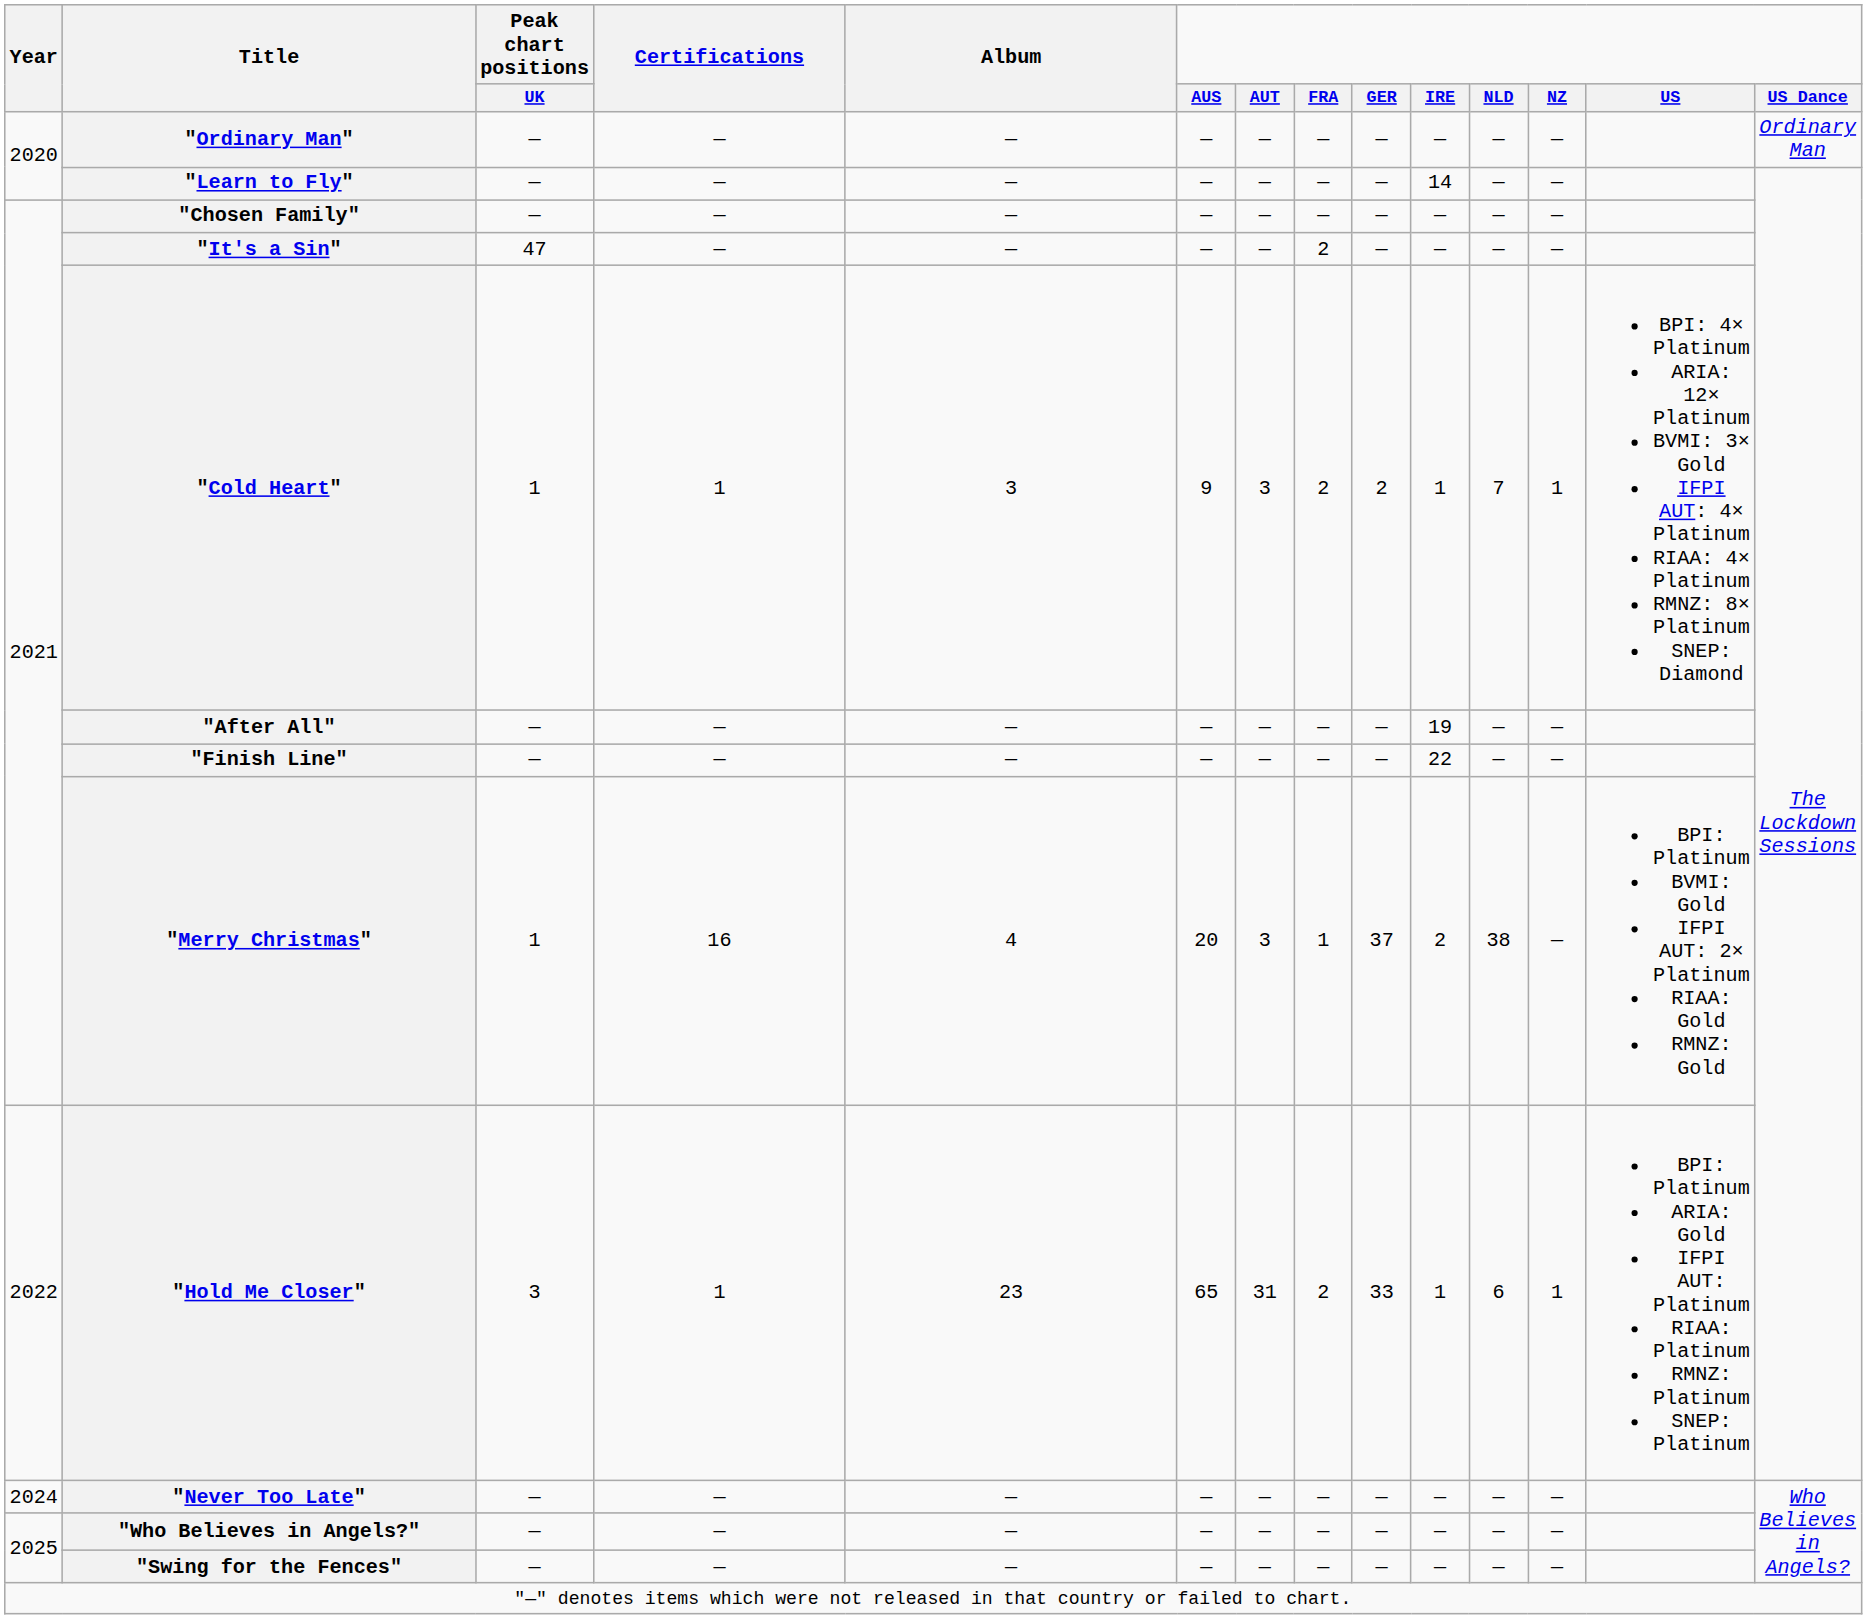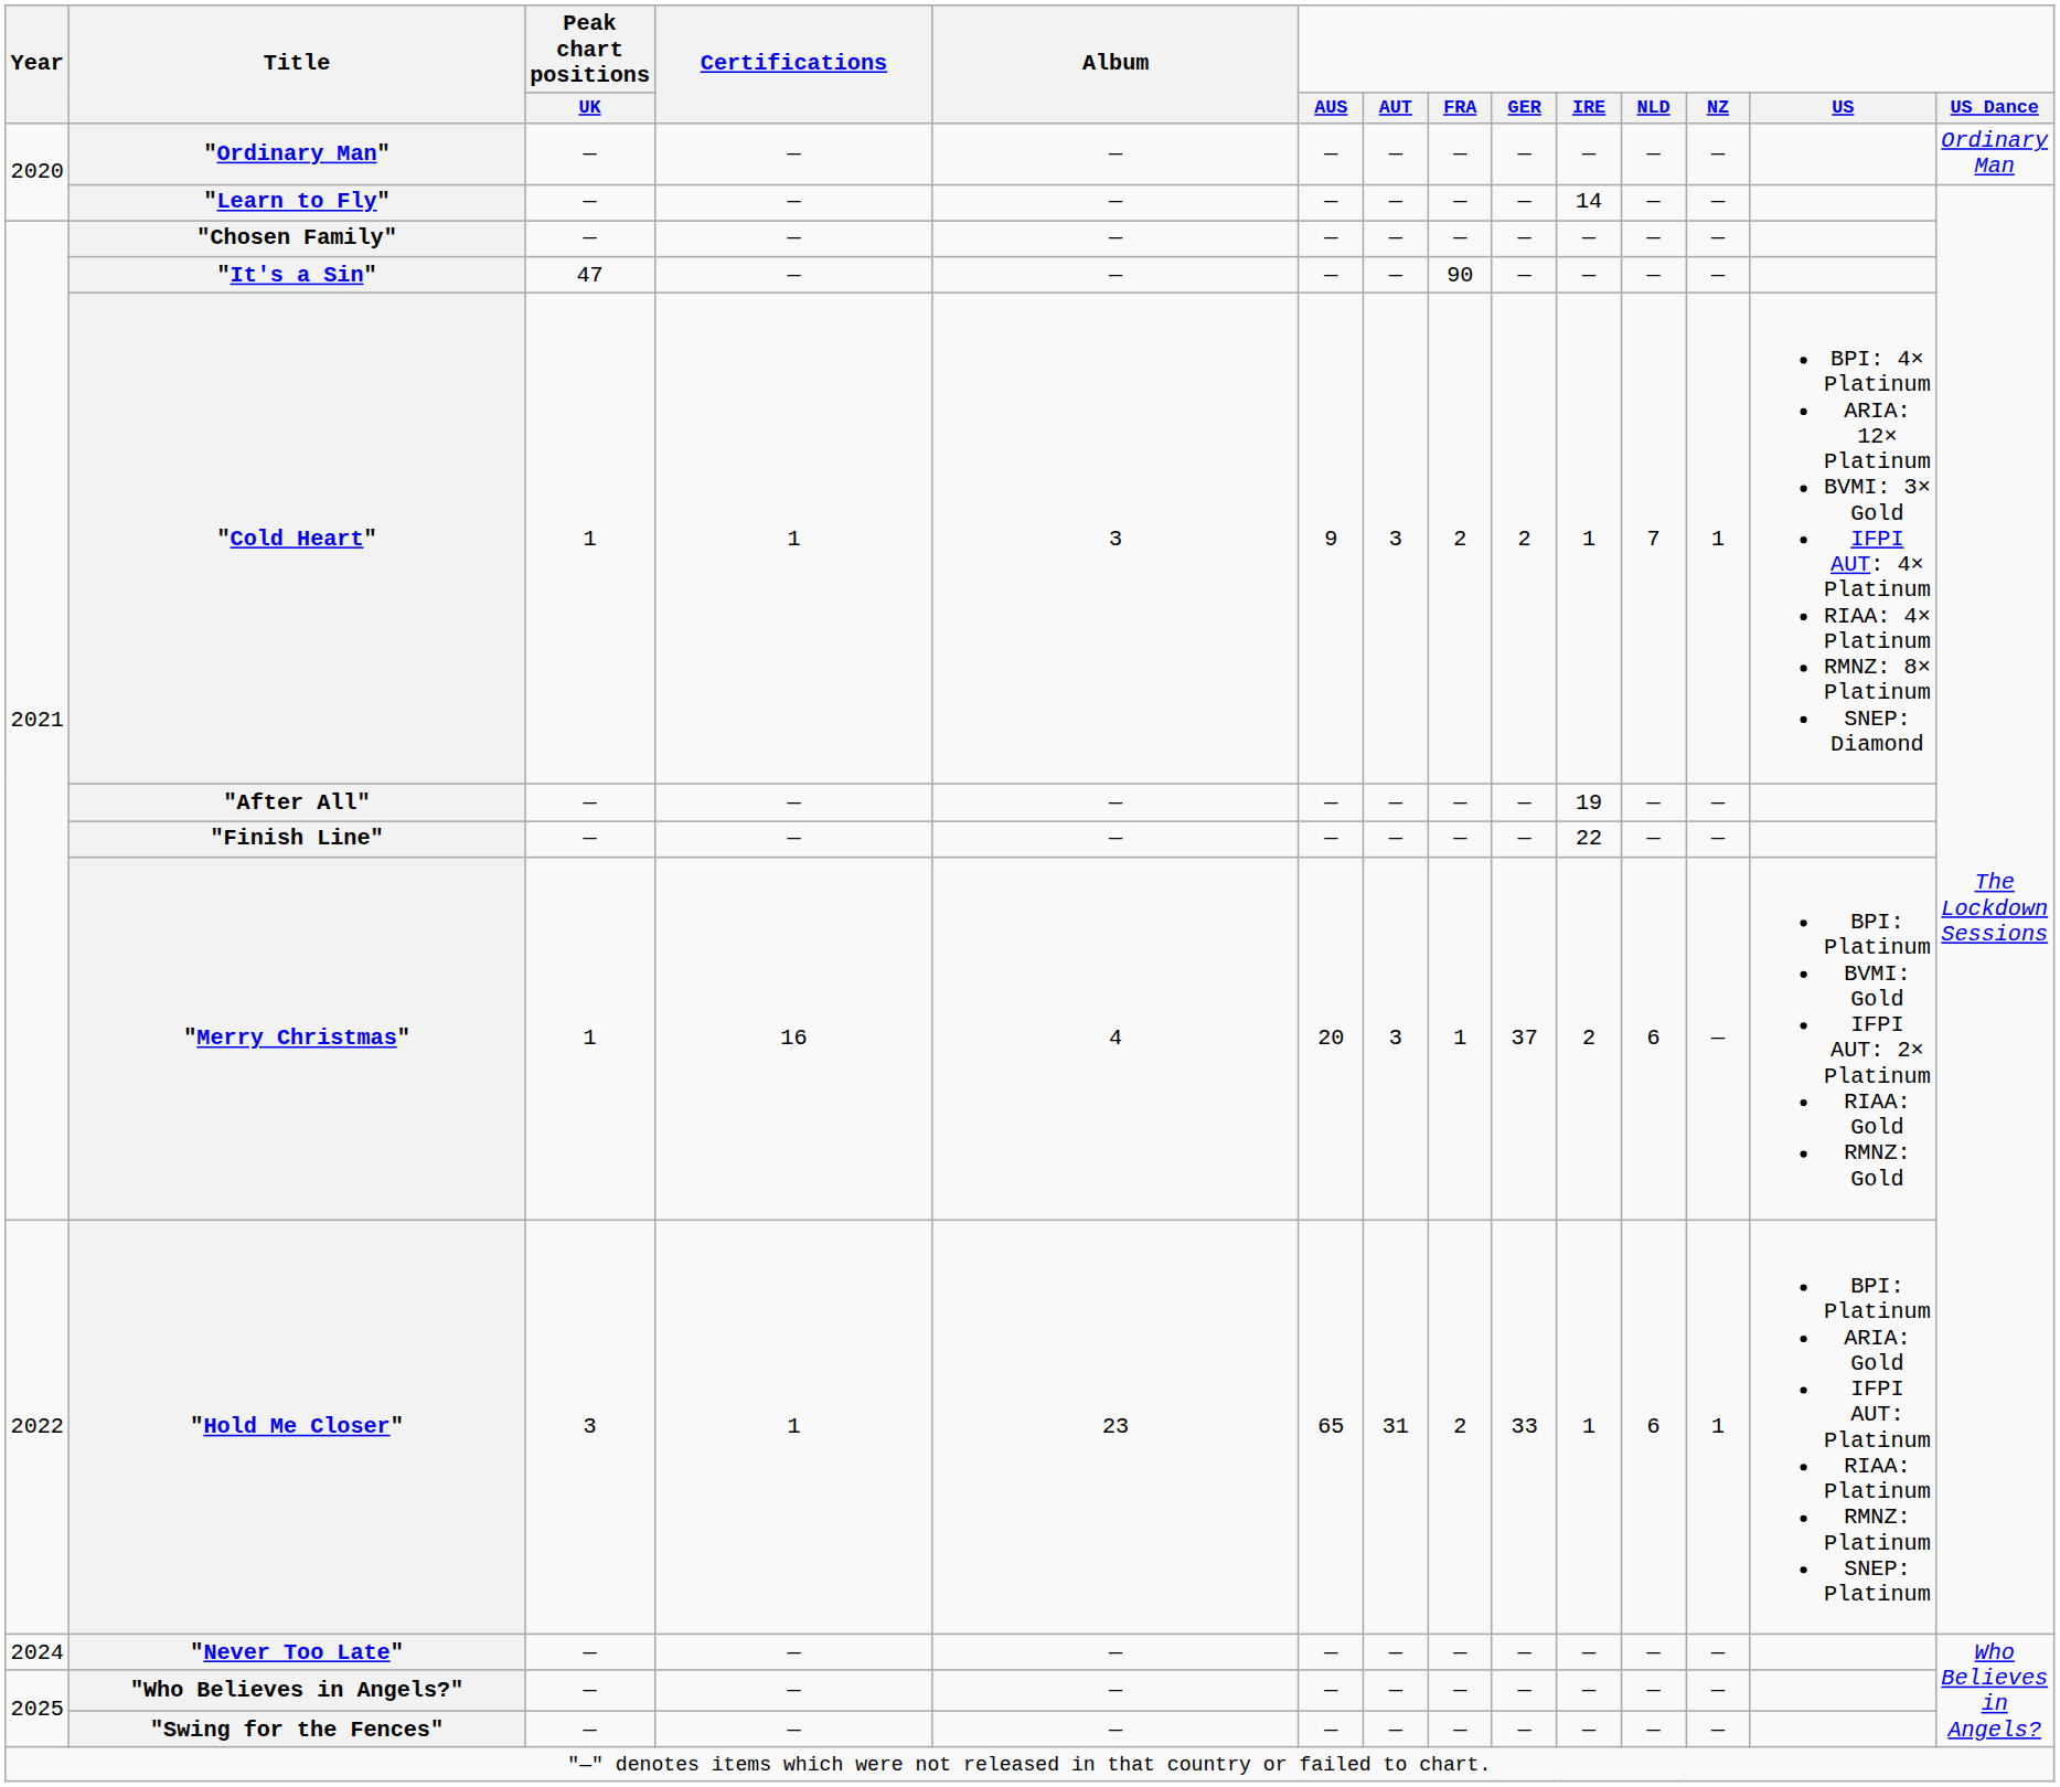"It's a Sin" | FRA: 2 -> 90
"Merry Christmas" | NLD: 38 -> 6
